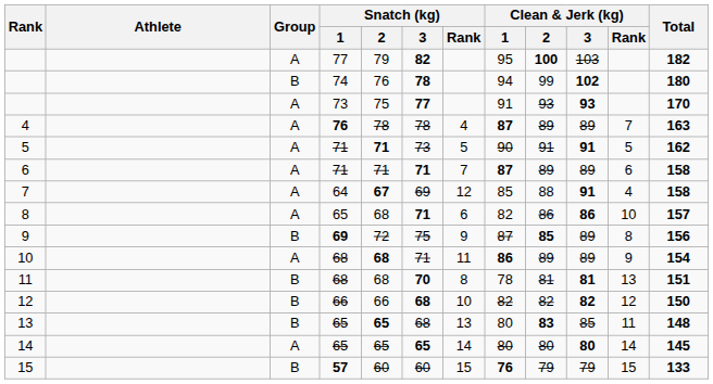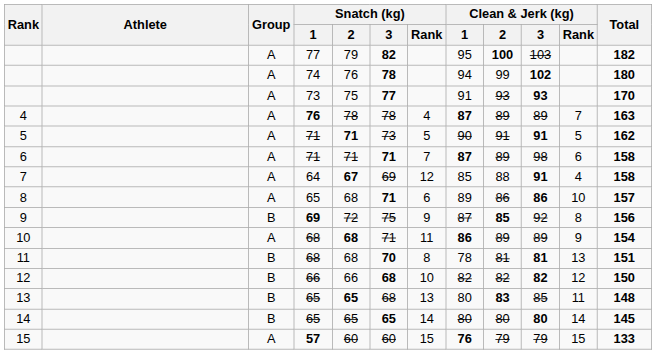row 4 | Group: B -> A
row 8 | Clean & Jerk (kg) / 3: 89 -> 98
row 10 | Clean & Jerk (kg) / 1: 82 -> 89
row 11 | Clean & Jerk (kg) / 3: 89 -> 92
row 16 | Group: A -> B
row 17 | Group: B -> A
